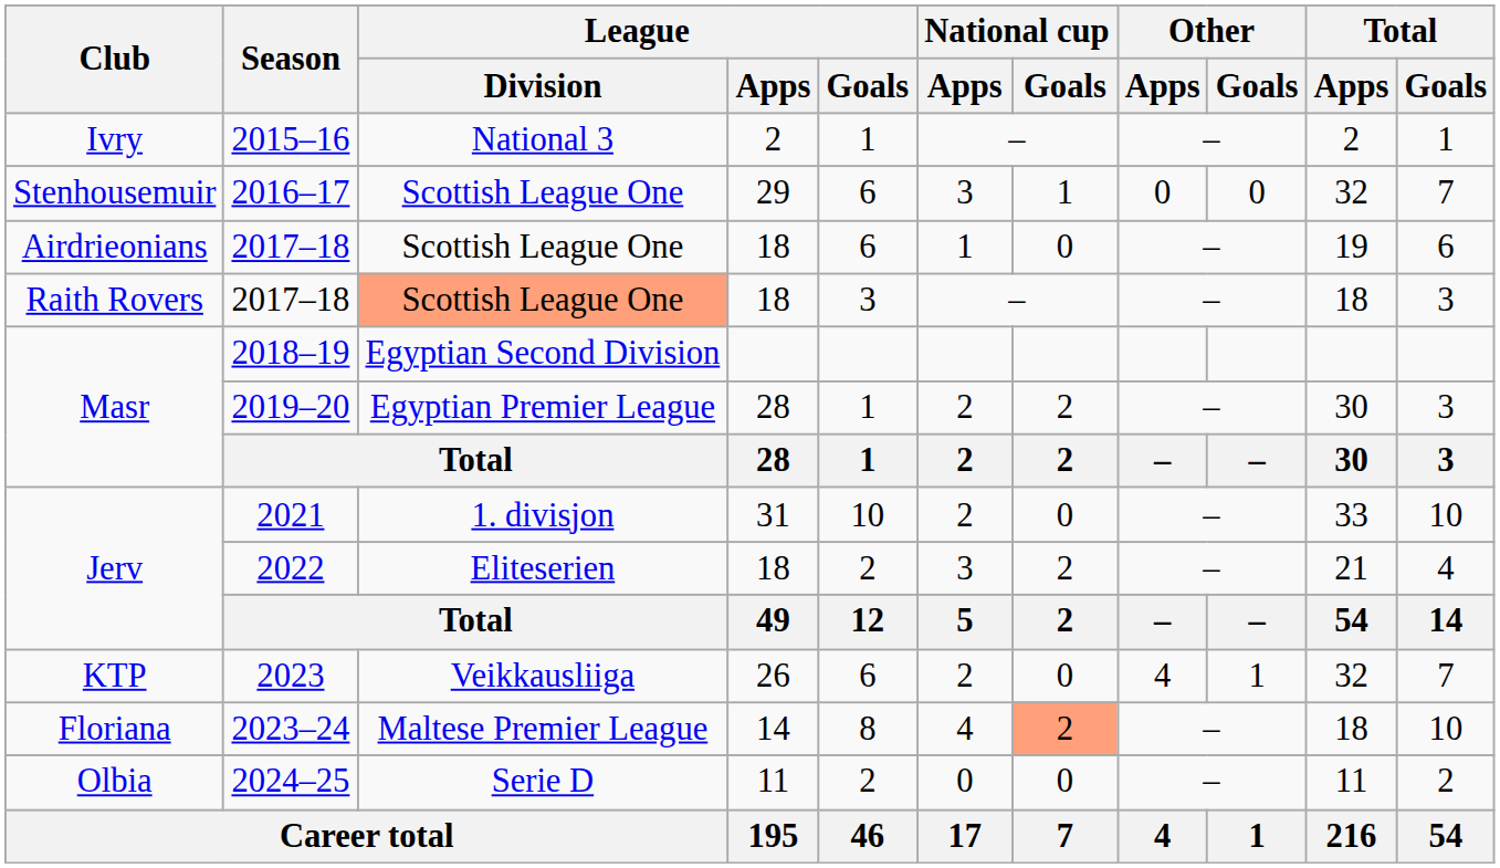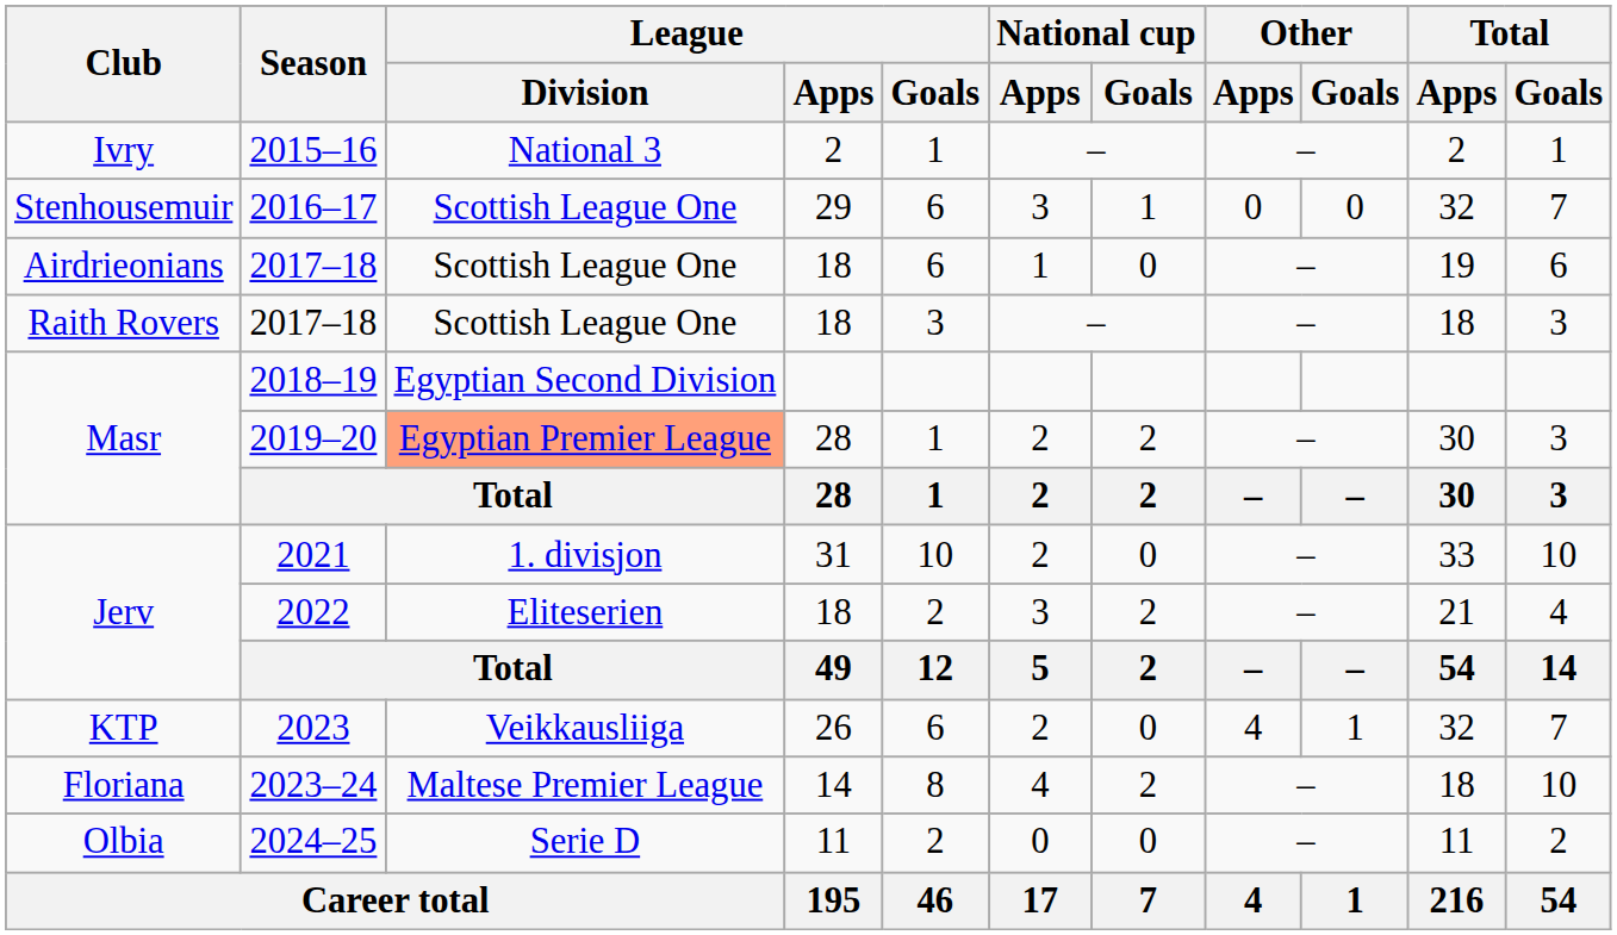Raith Rovers / 2017–18 | League / Division: lightsalmon background -> no background
2019–20 | League / Division: no background -> lightsalmon background
2023–24 | National cup / Goals: lightsalmon background -> no background
